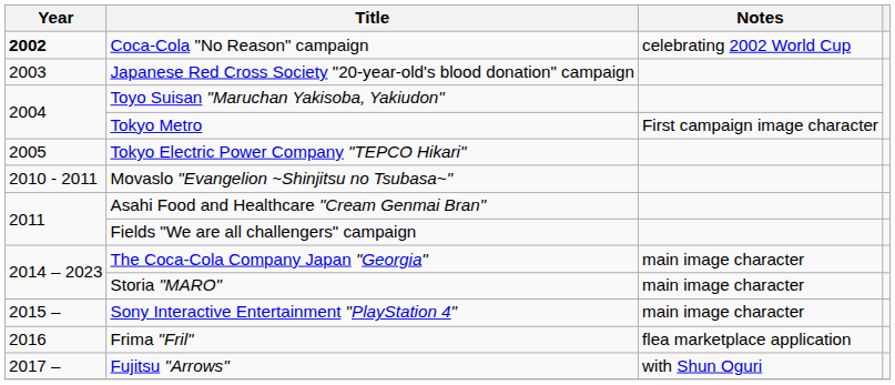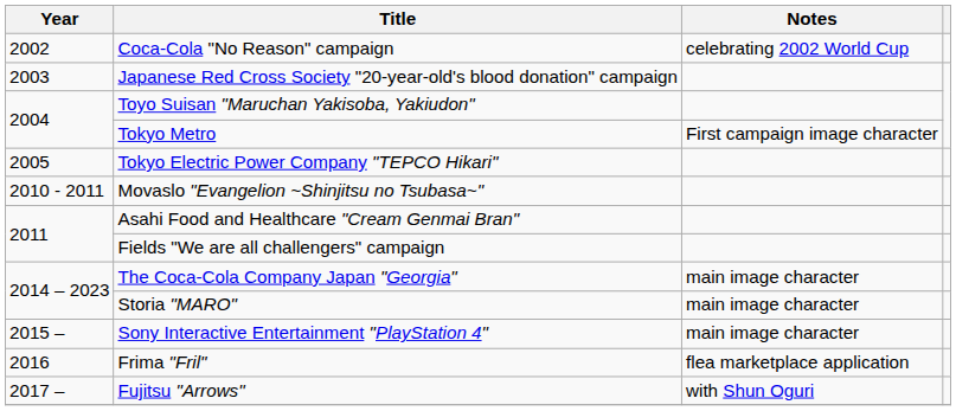Coca-Cola "No Reason" campaign | Year: bold -> normal
